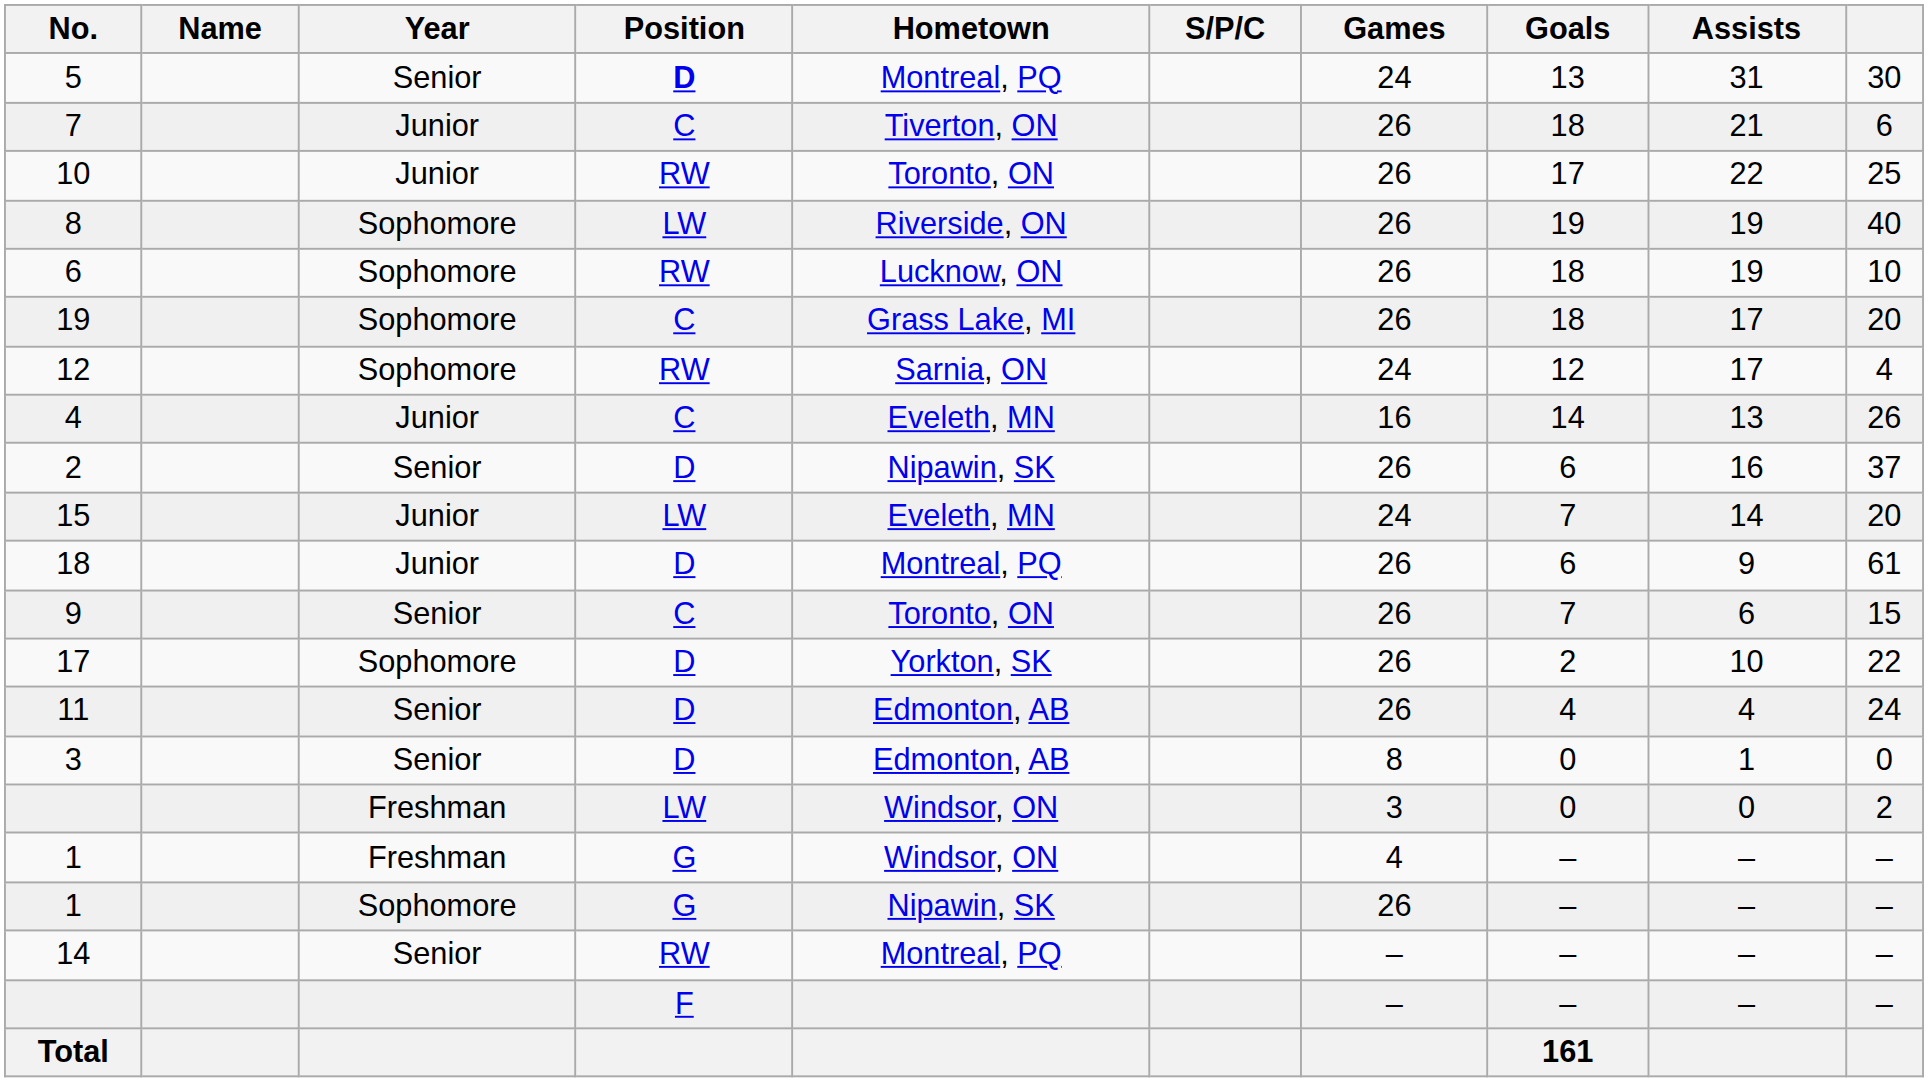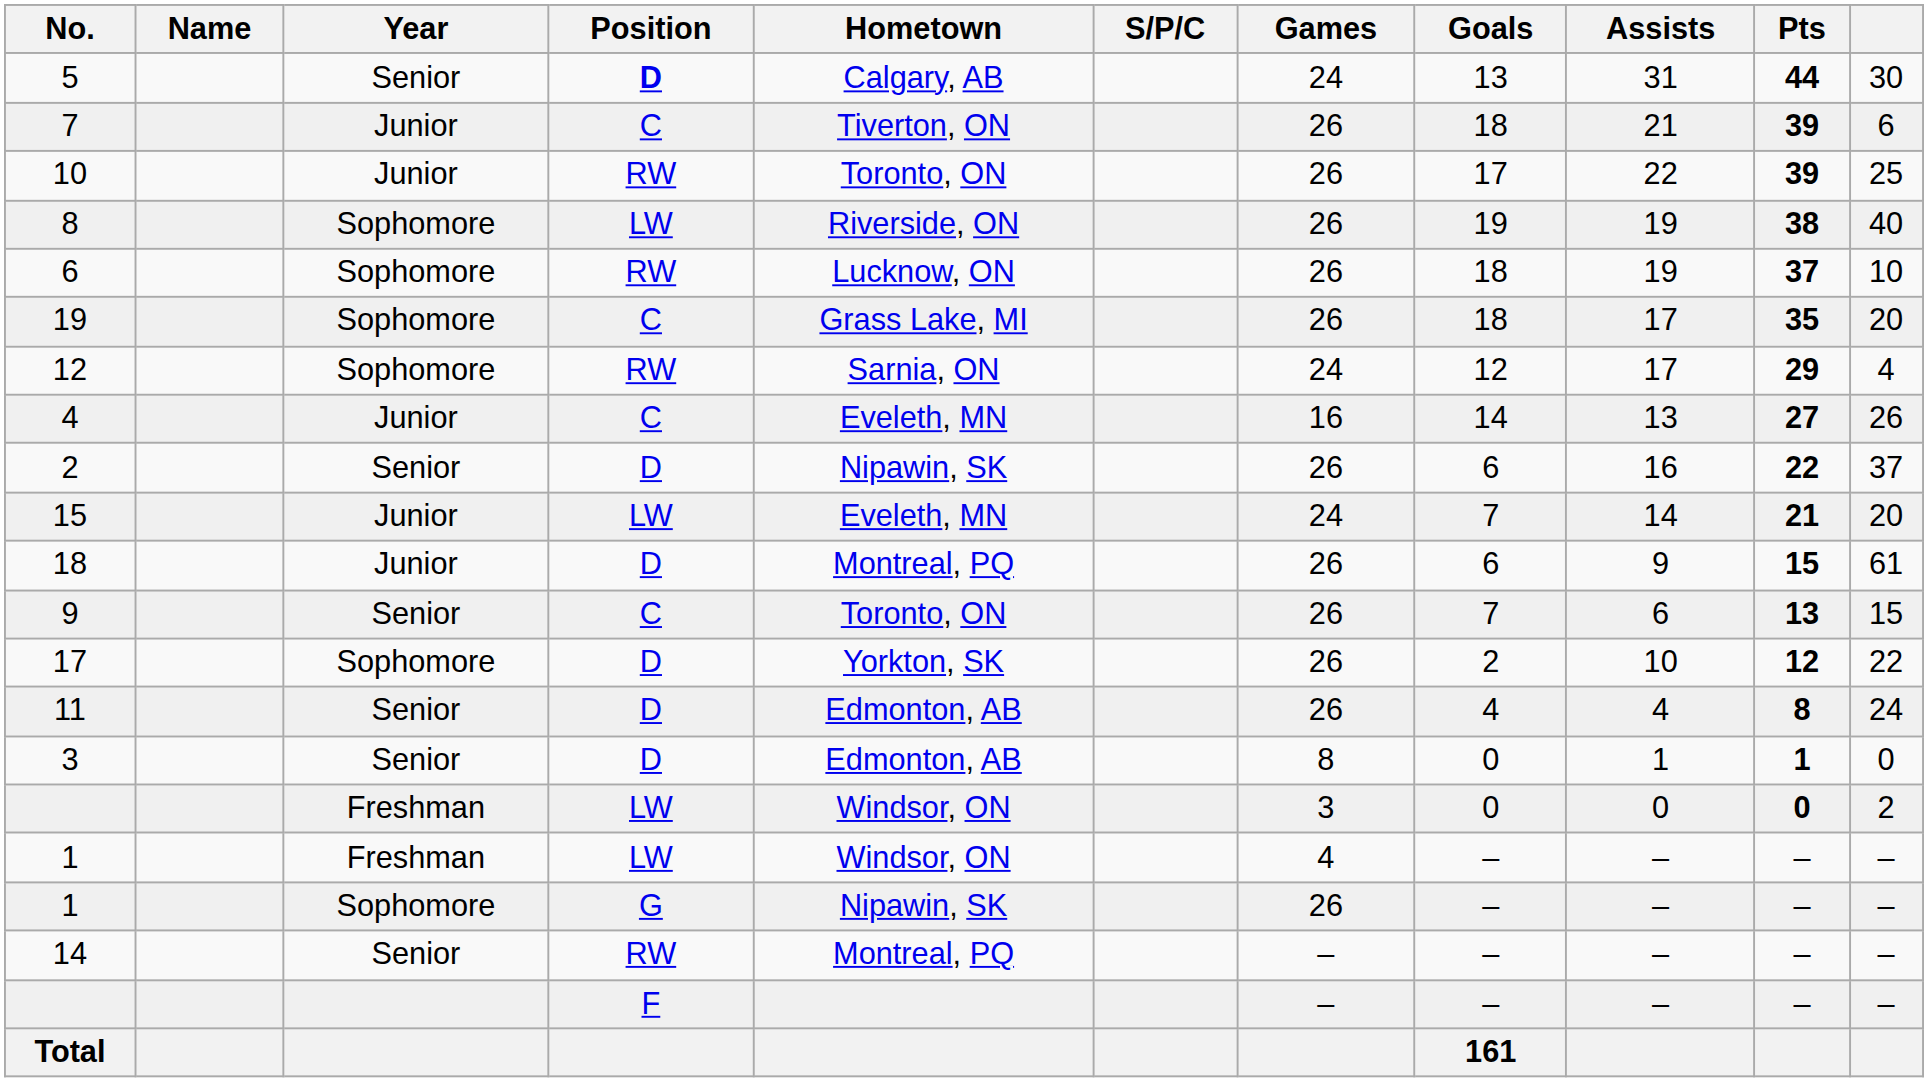+ column: Pts | 44 | 39 | 39 | 38 | 37 | 35 | 29 | 27 | 22 | 21 | 15 | 13 | 12 | 8 | 1 | 0 | – | – | – | –
5 | Hometown: Montreal, PQ -> Calgary, AB
1 / Freshman | Position: G -> LW
